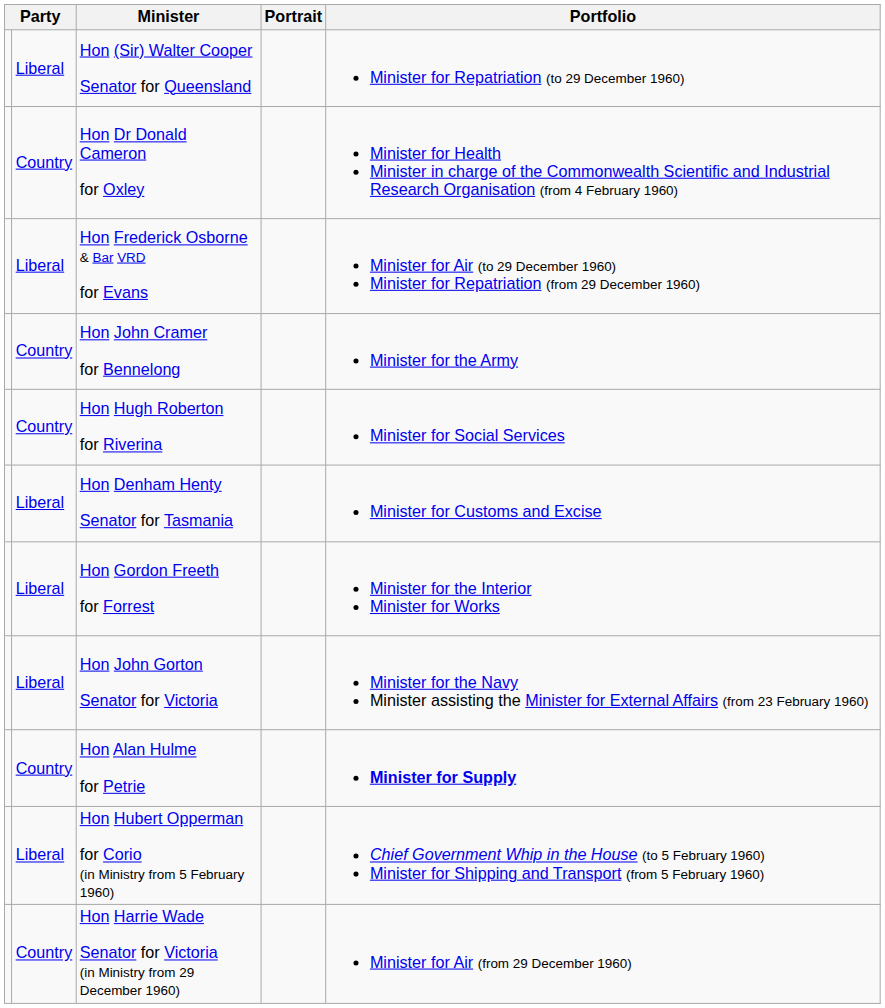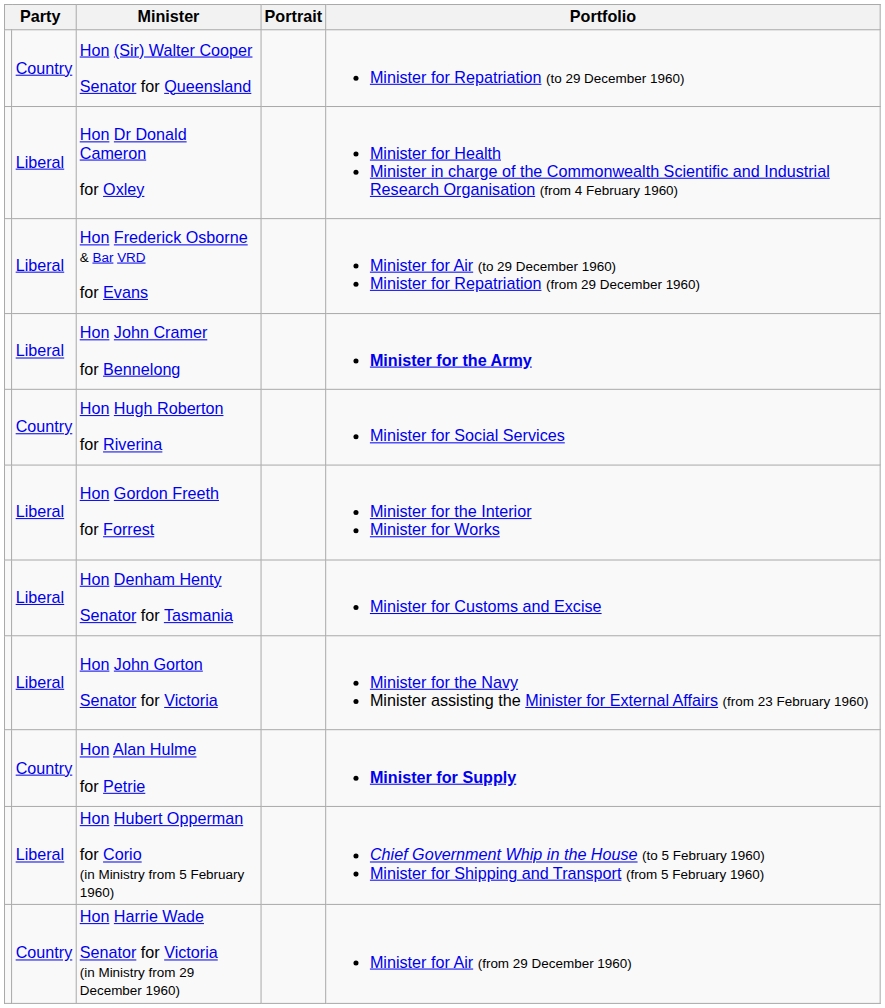Hon (Sir) Walter Cooper Senator for Queensland | column 2: Liberal -> Country
Hon Dr Donald Cameron for Oxley | column 2: Country -> Liberal
Hon John Cramer for Bennelong | column 2: Country -> Liberal
Hon John Cramer for Bennelong | Portfolio: normal -> bold
rows swapped: Hon Denham Henty Senator for Tasmania <-> Hon Gordon Freeth for Forrest
